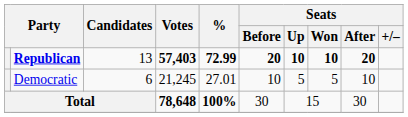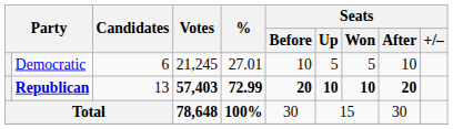rows swapped: Republican <-> Democratic
